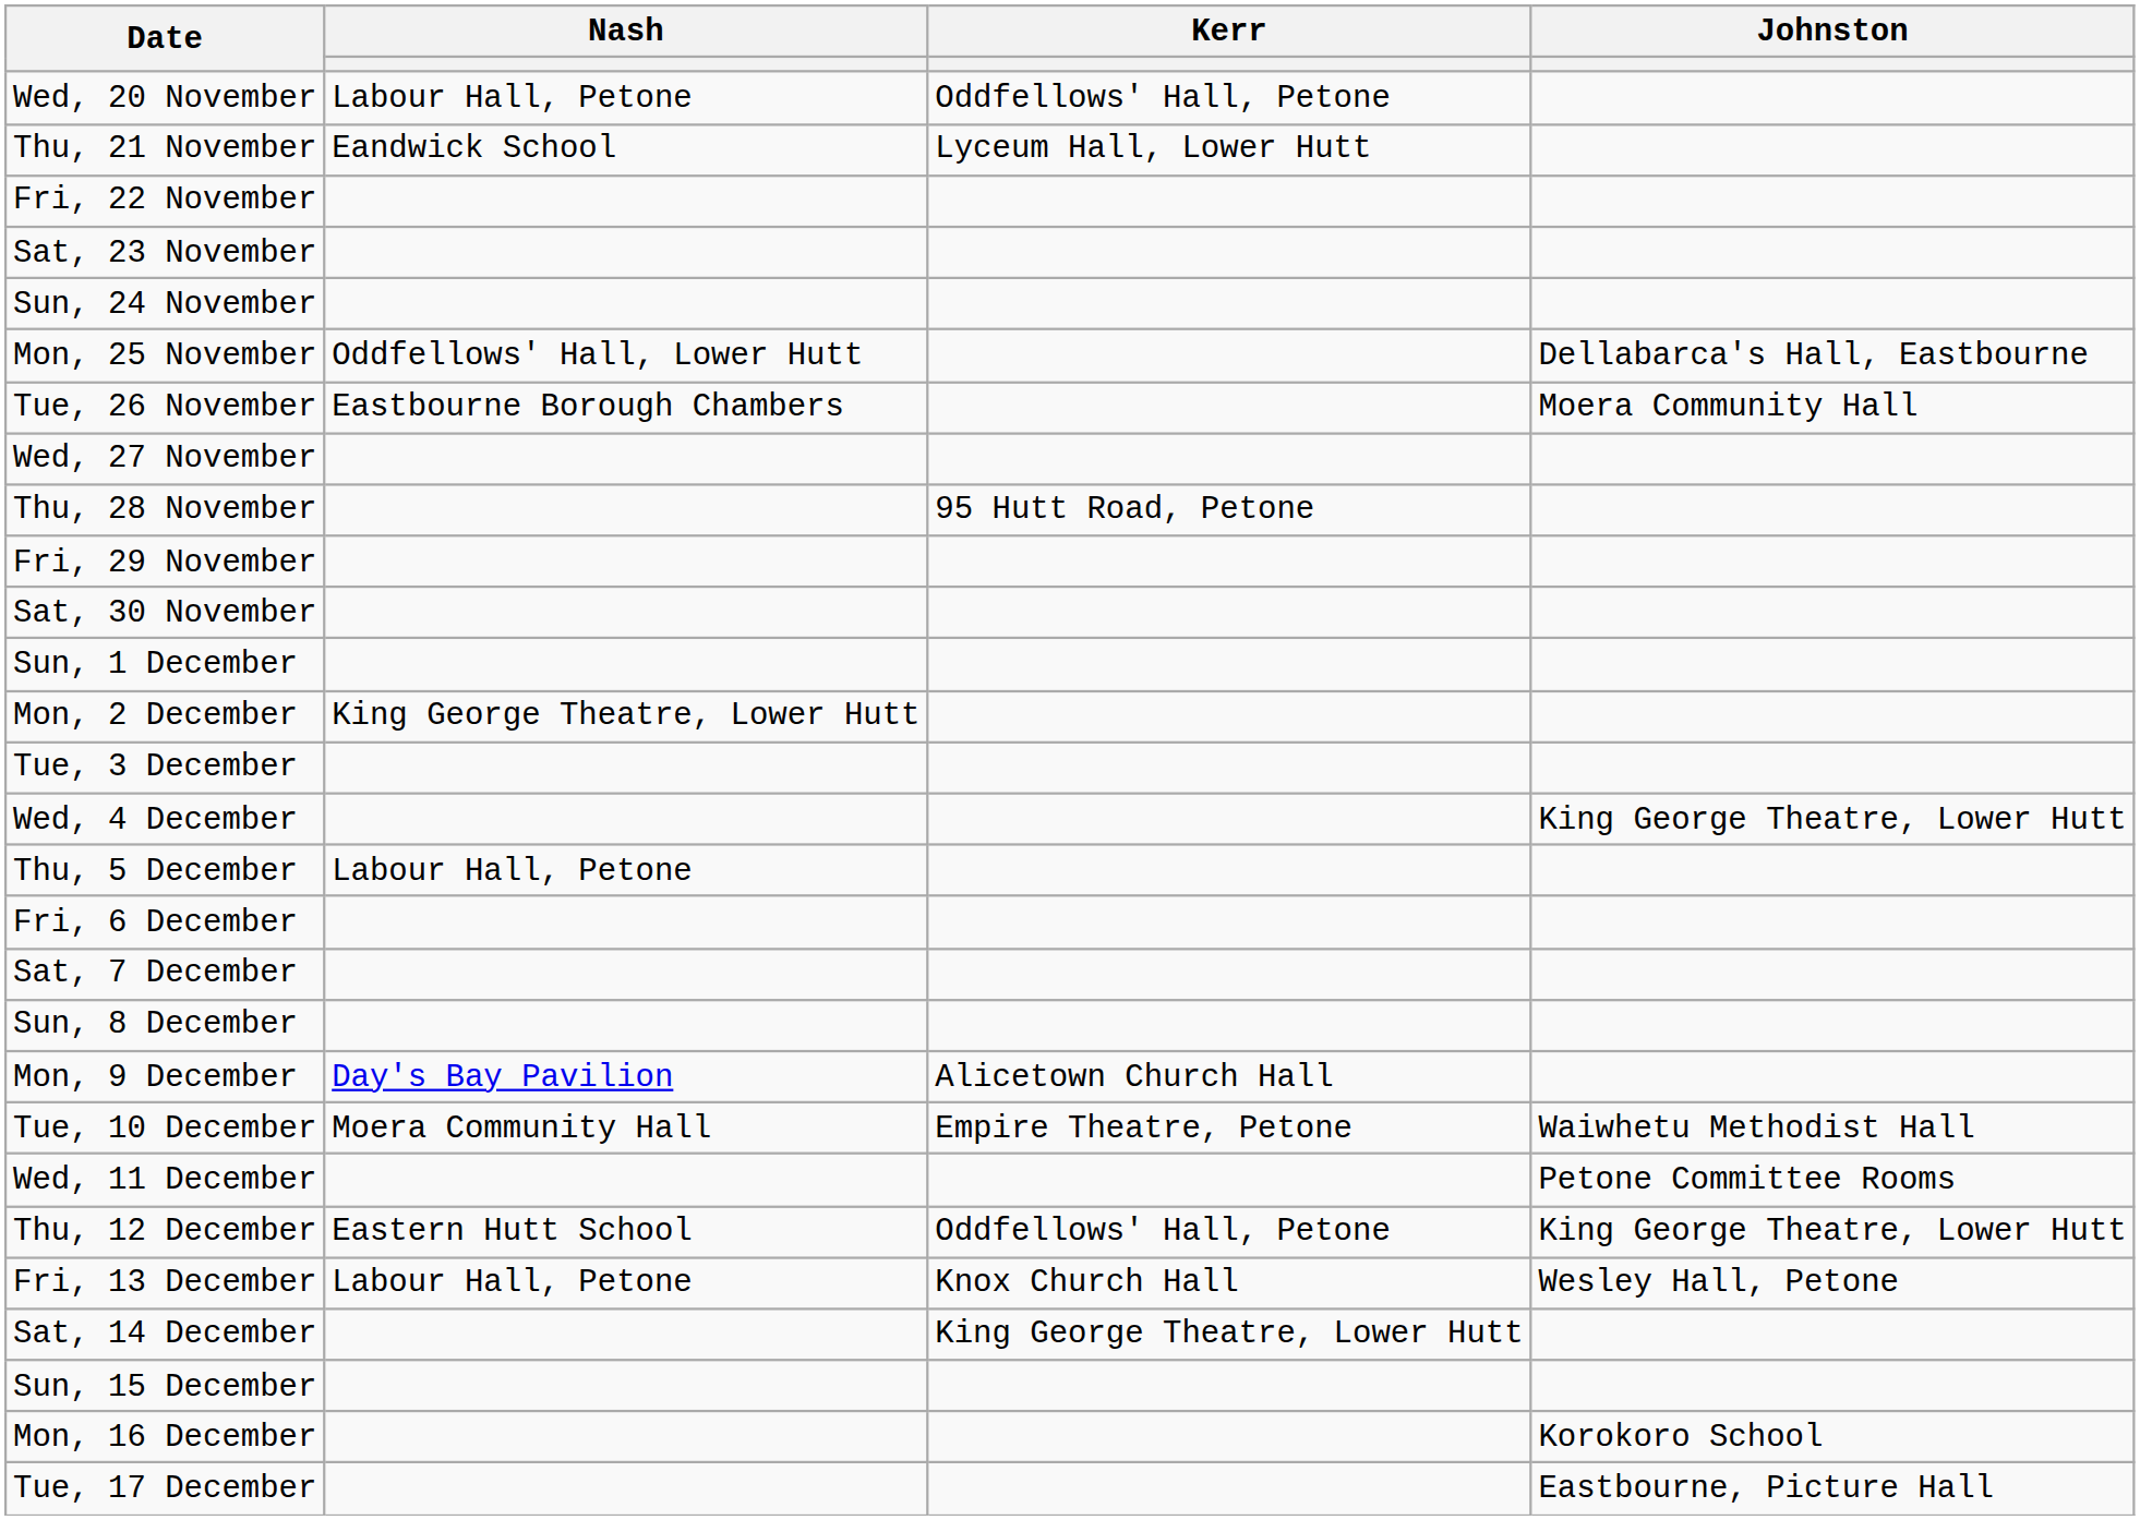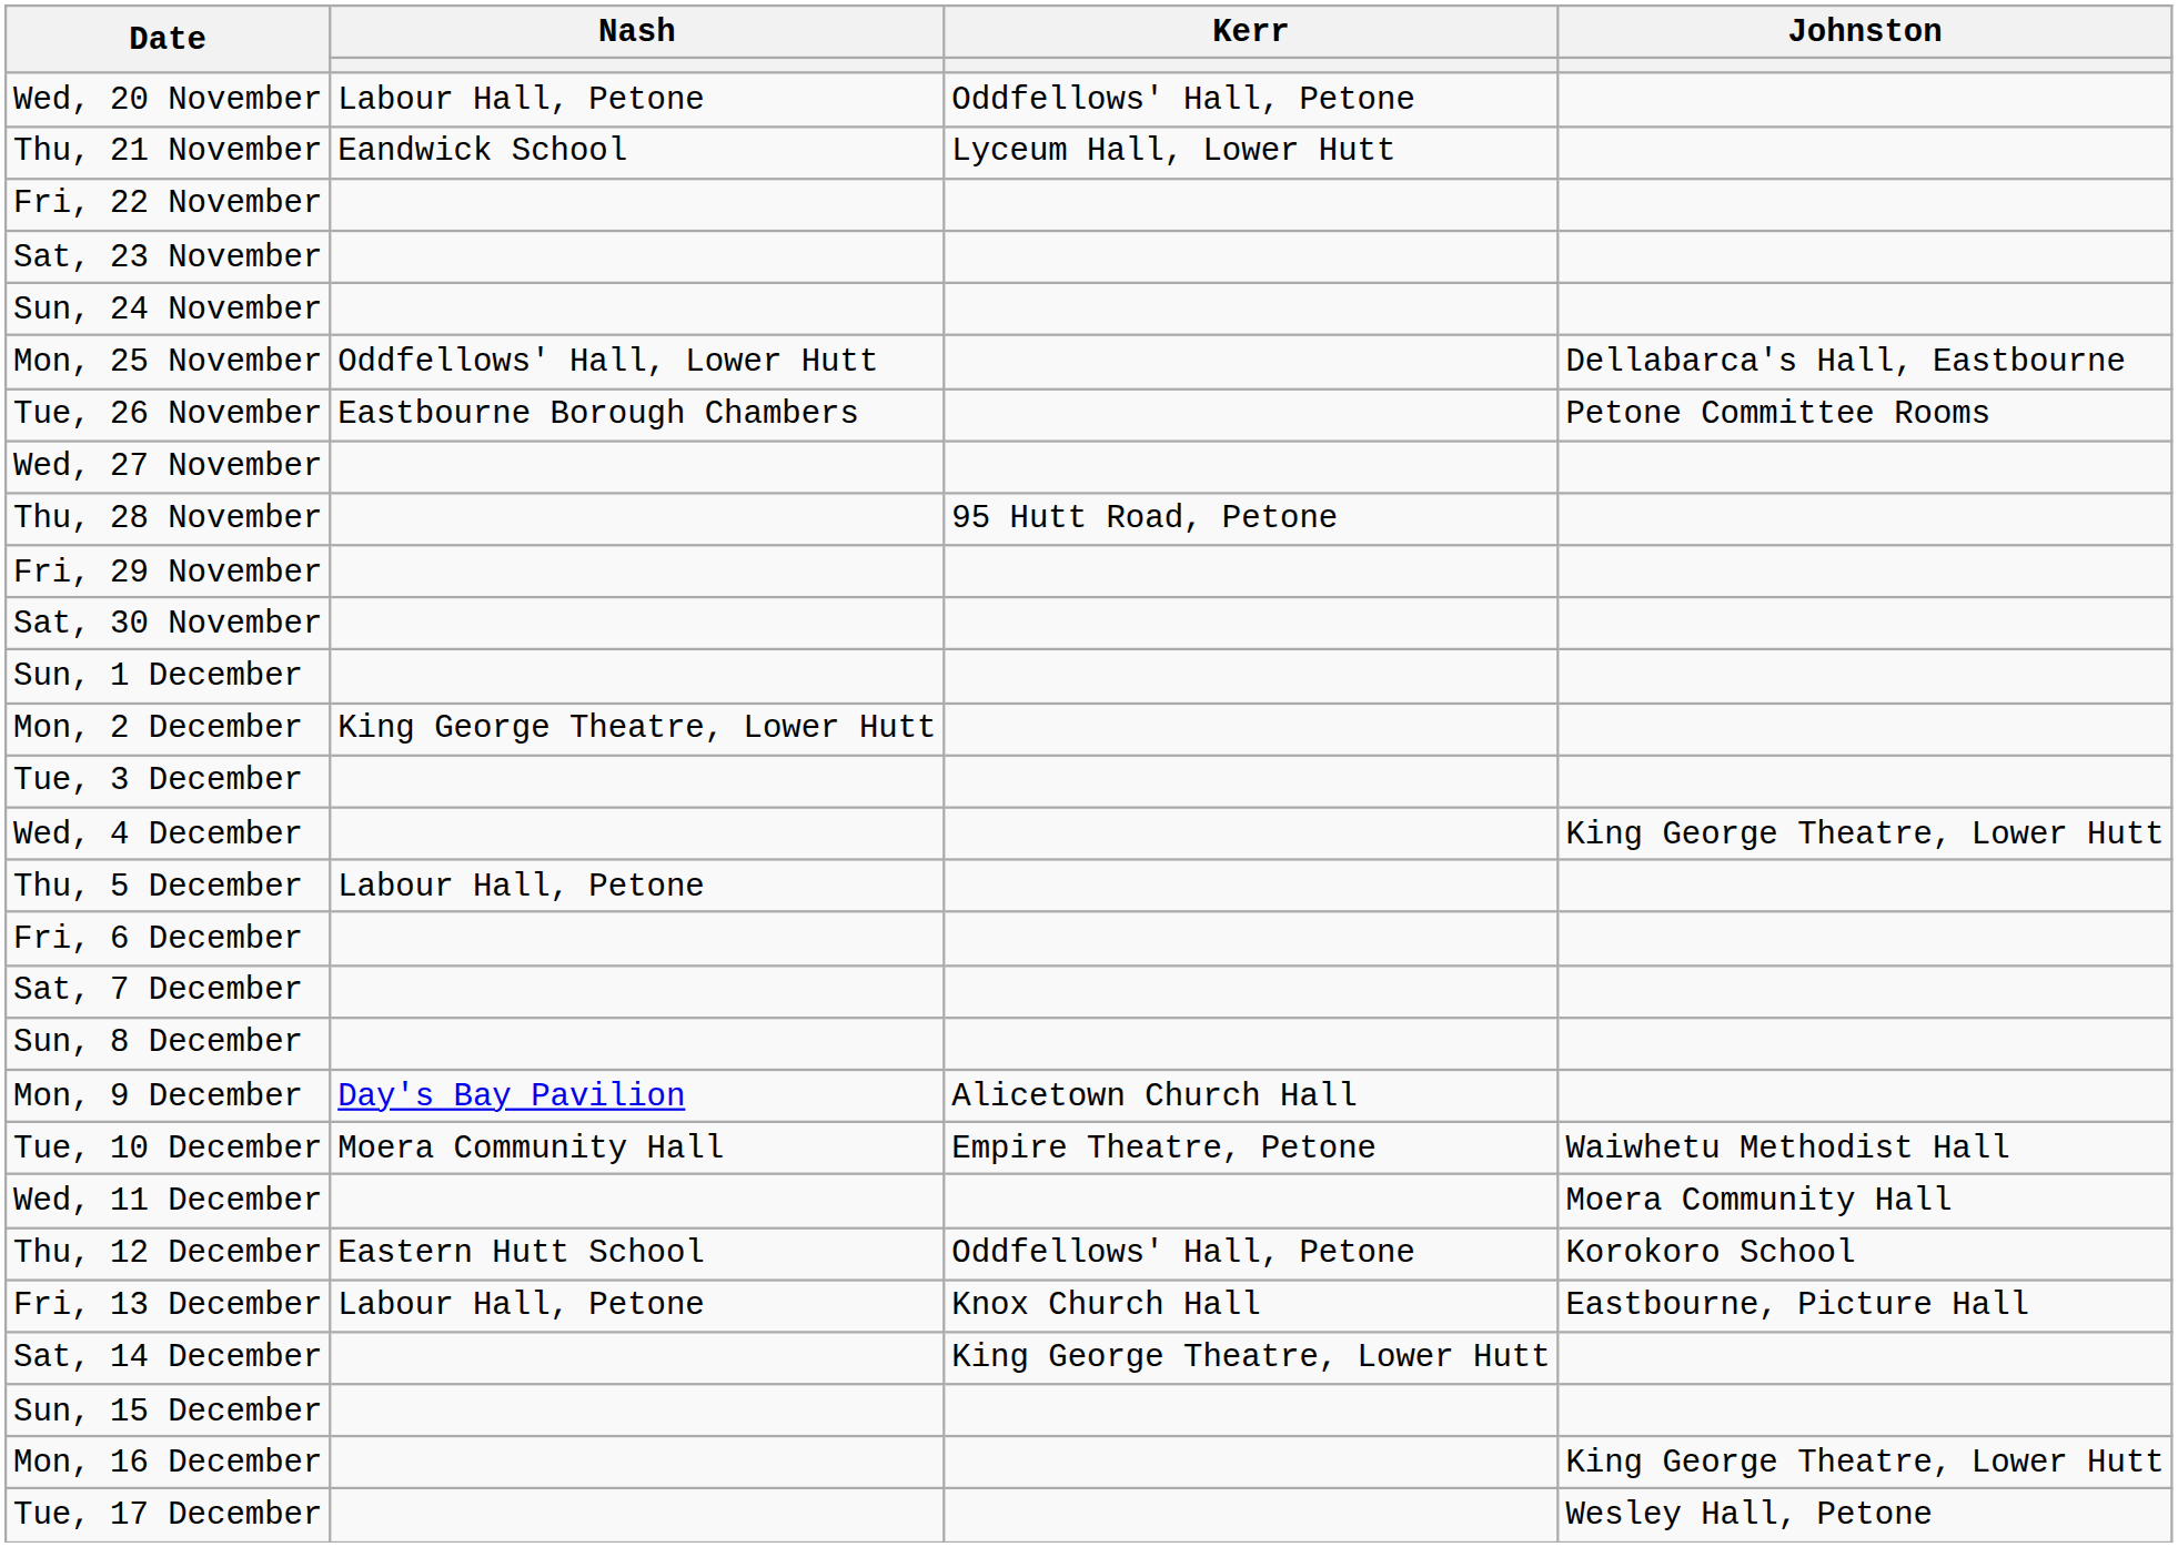Tue, 26 November | Johnston: Moera Community Hall -> Petone Committee Rooms
Wed, 11 December | Johnston: Petone Committee Rooms -> Moera Community Hall
Thu, 12 December | Johnston: King George Theatre, Lower Hutt -> Korokoro School
Fri, 13 December | Johnston: Wesley Hall, Petone -> Eastbourne, Picture Hall
Mon, 16 December | Johnston: Korokoro School -> King George Theatre, Lower Hutt
Tue, 17 December | Johnston: Eastbourne, Picture Hall -> Wesley Hall, Petone
